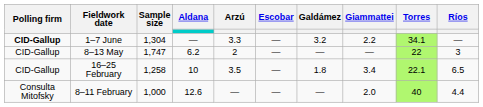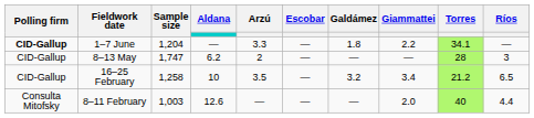1–7 June | Sample size: 1,304 -> 1,204
1–7 June | Galdámez: 3.2 -> 1.8
8–13 May | Torres: 22 -> 28
16–25 February | Galdámez: 1.8 -> 3.2
16–25 February | Torres: 22.1 -> 21.2
8–11 February | Sample size: 1,000 -> 1,003
